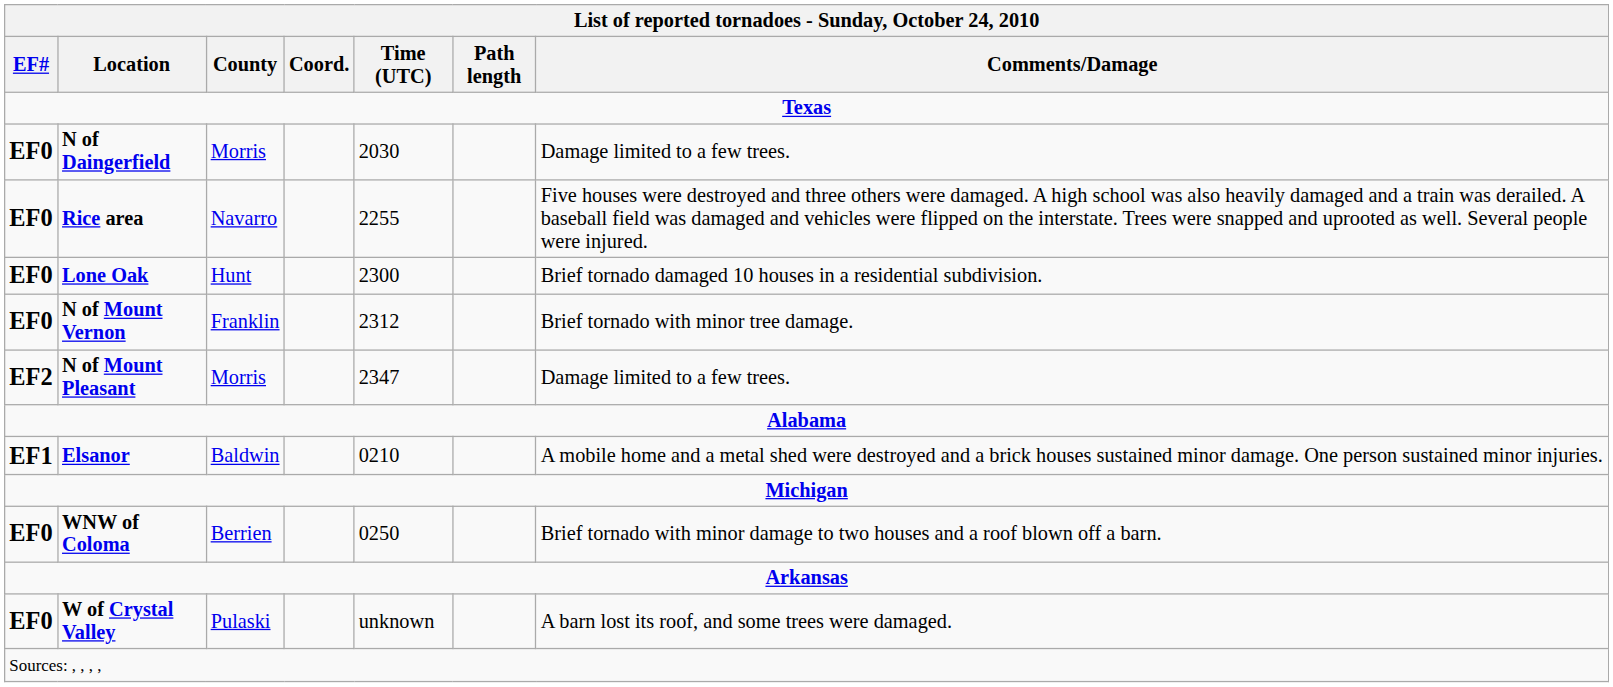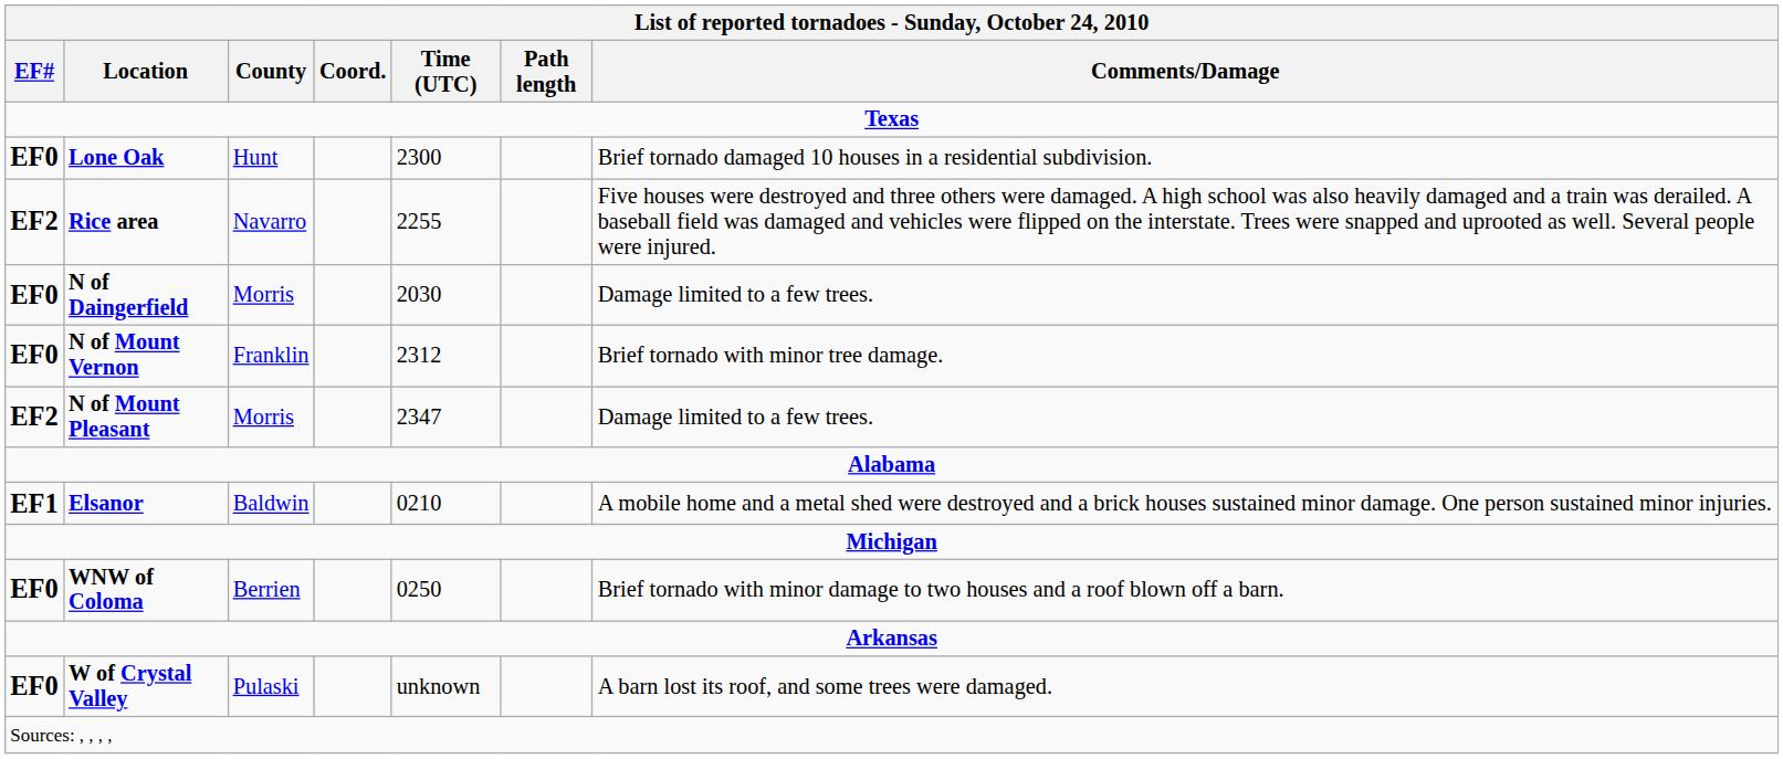rows swapped: N of Daingerfield <-> Lone Oak
Rice area | EF#: EF0 -> EF2
